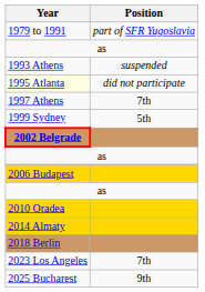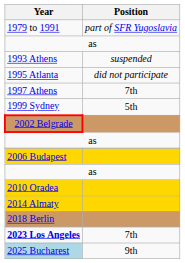1995 Atlanta | Year: lightyellow background -> no background
2002 Belgrade | Year: bold -> normal
2023 Los Angeles | Year: normal -> bold
2025 Bucharest | Year: no background -> lightblue background
